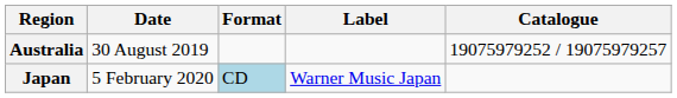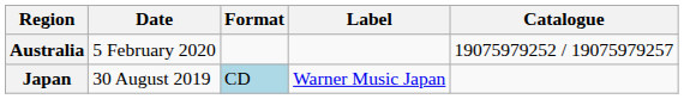Australia | Date: 30 August 2019 -> 5 February 2020
Japan | Date: 5 February 2020 -> 30 August 2019
